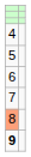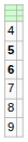row 5 | column 1: normal -> bold
row 6 | column 1: normal -> bold
row 8 | column 1: lightsalmon background -> no background
row 9 | column 1: bold -> normal
